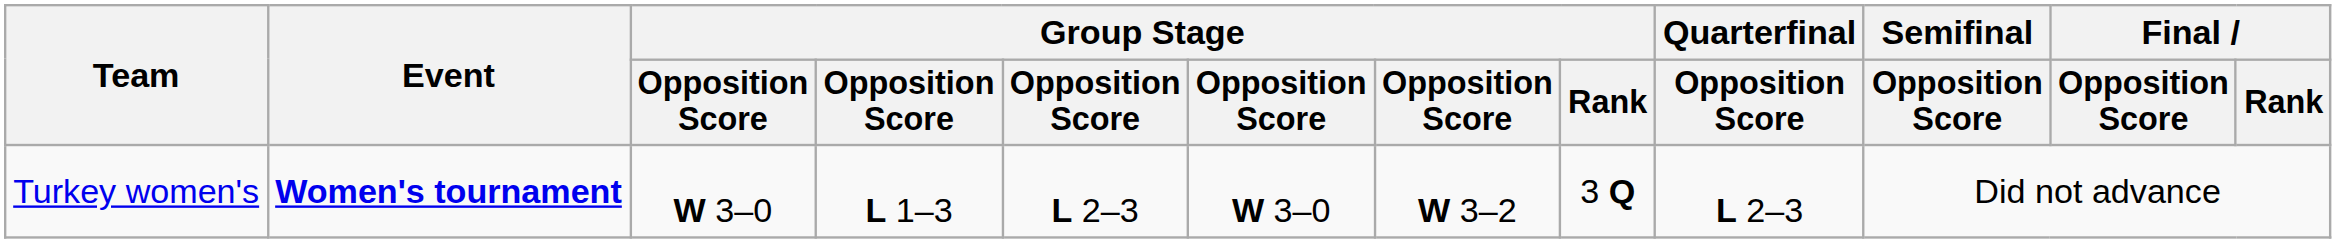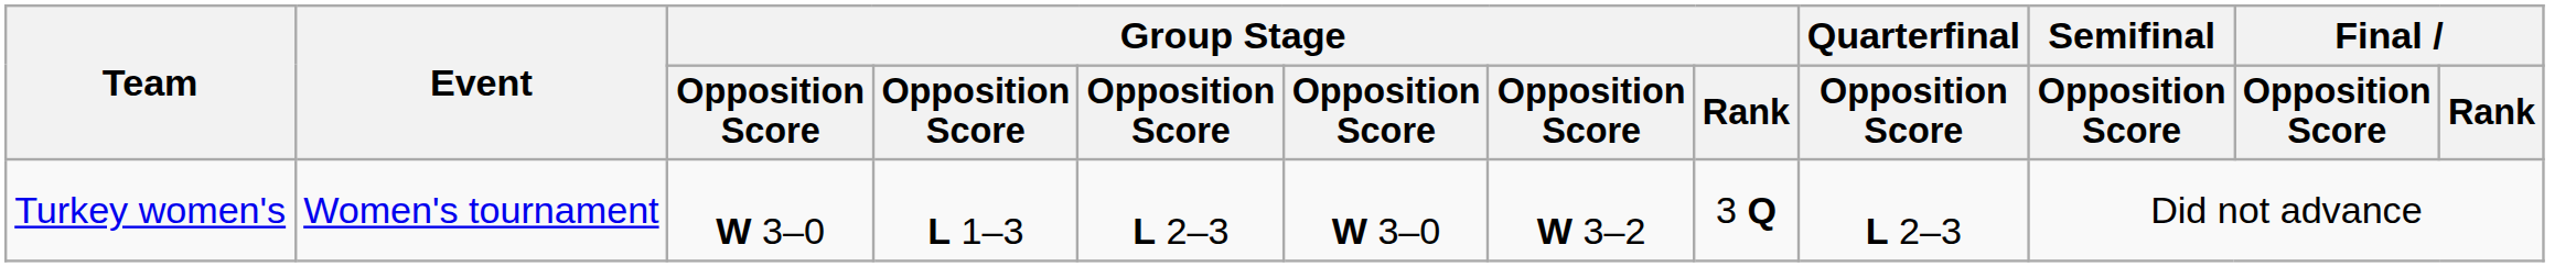Turkey women's | Event: bold -> normal
